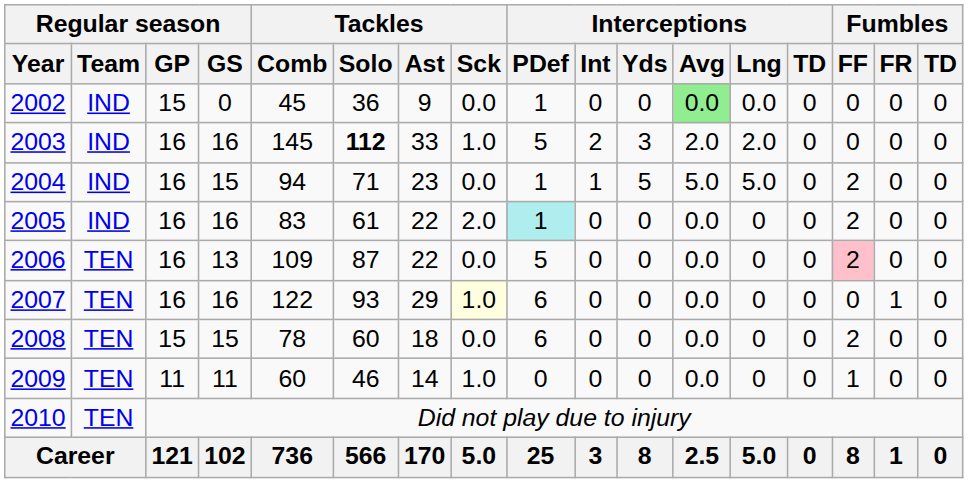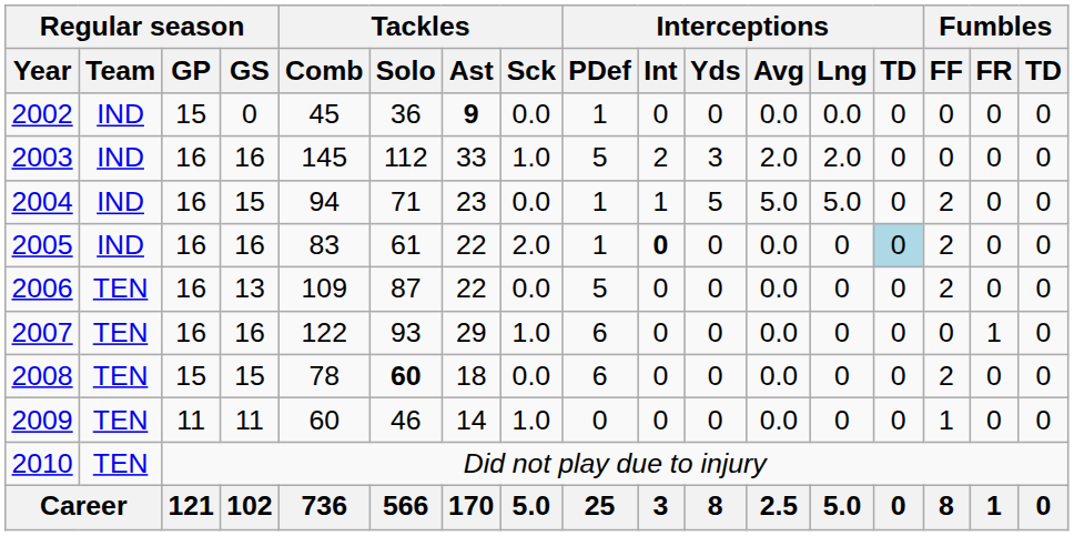2002 | Tackles / Ast: normal -> bold
2002 | Interceptions / Avg: lightgreen background -> no background
2003 | Tackles / Solo: bold -> normal
2005 | Interceptions / PDef: paleturquoise background -> no background
2005 | Interceptions / Int: normal -> bold
2005 | Interceptions / TD: no background -> lightblue background
2006 | Fumbles / FF: pink background -> no background
2007 | Tackles / Sck: lightyellow background -> no background
2008 | Tackles / Solo: normal -> bold
